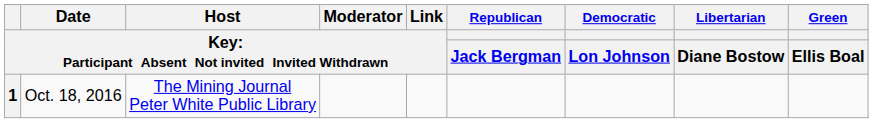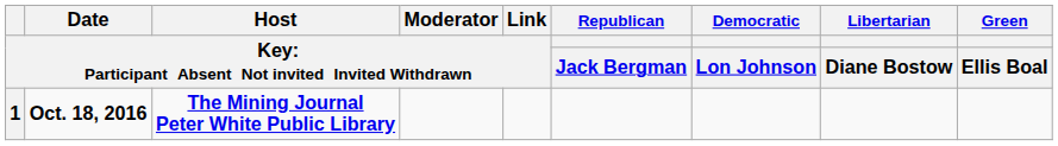1 | column 2: normal -> bold
1 | column 3: normal -> bold
